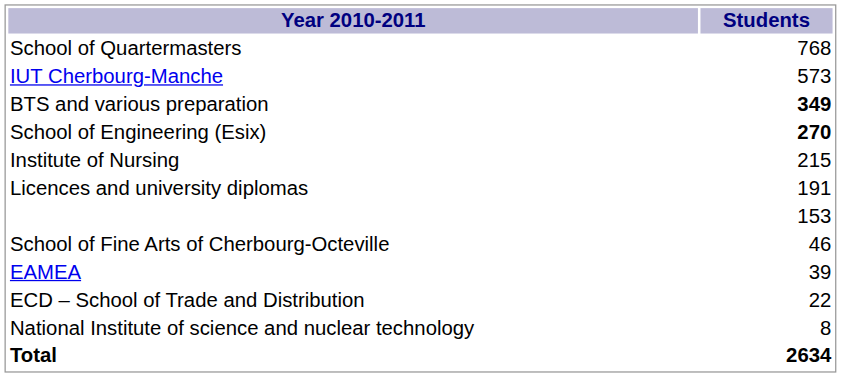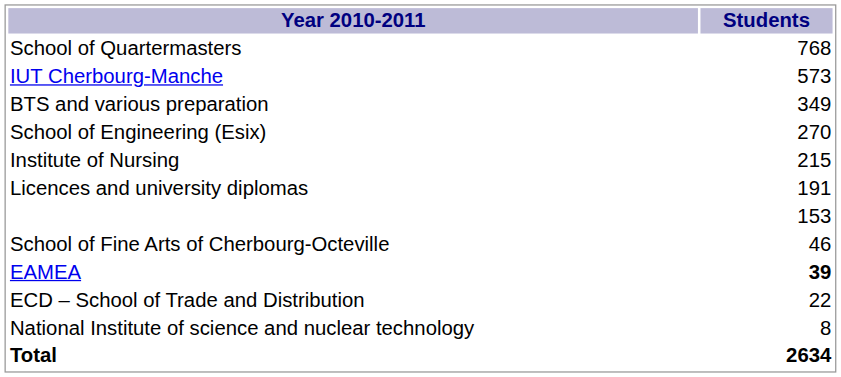BTS and various preparation | Students: bold -> normal
School of Engineering (Esix) | Students: bold -> normal
EAMEA | Students: normal -> bold
